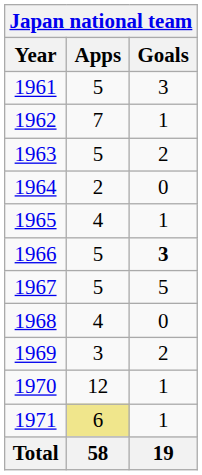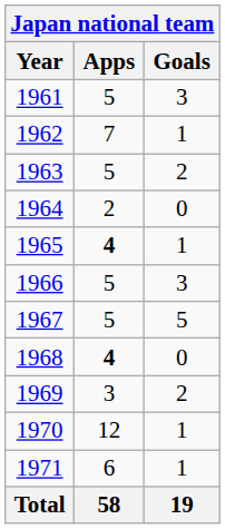1965 | Apps: normal -> bold
1966 | Goals: bold -> normal
1968 | Apps: normal -> bold
1971 | Apps: khaki background -> no background
